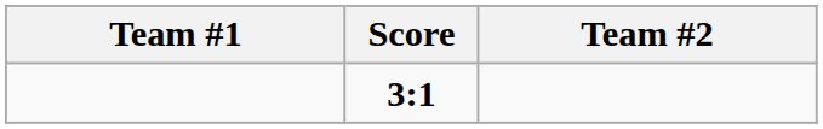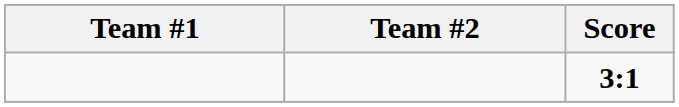columns swapped: Score <-> Team #2
